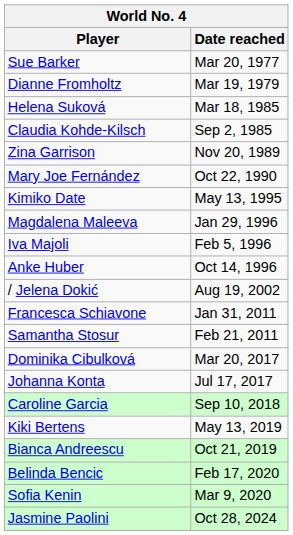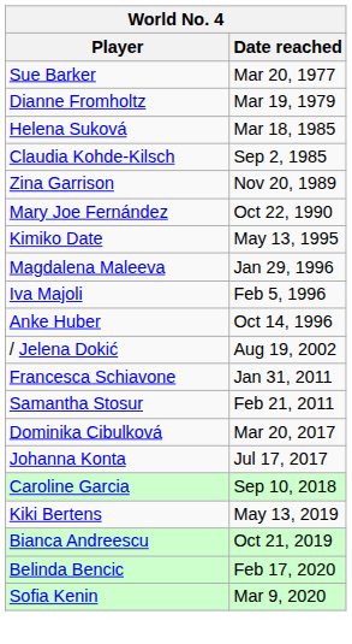- row: Jasmine Paolini | Oct 28, 2024
